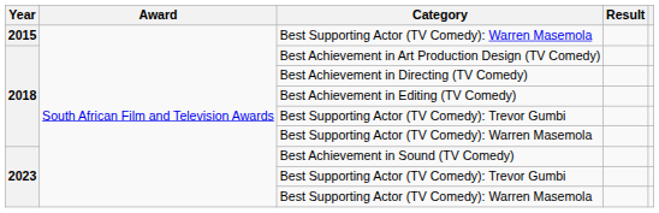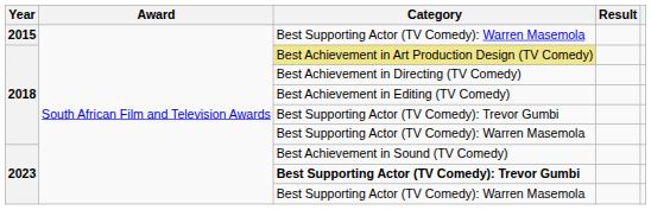Best Achievement in Art Production Design (TV Comedy) | Category: no background -> khaki background
2023 / Best Supporting Actor (TV Comedy): Trevor Gumbi | Category: normal -> bold
